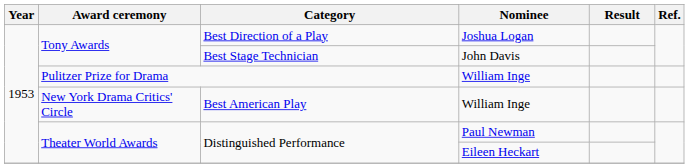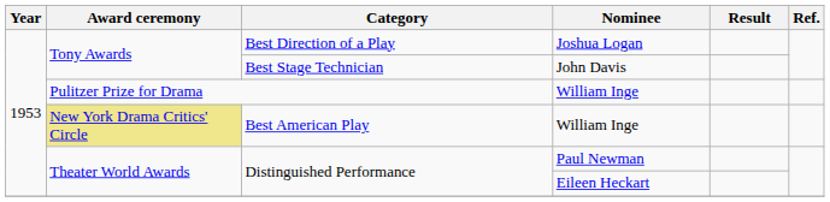Best American Play | Award ceremony: no background -> khaki background
